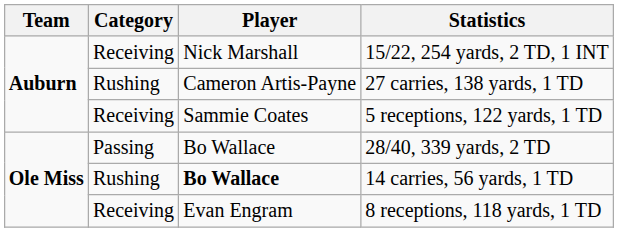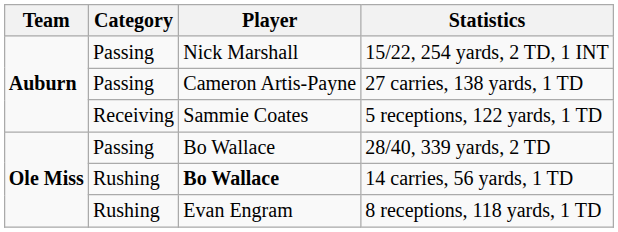15/22, 254 yards, 2 TD, 1 INT | Category: Receiving -> Passing
27 carries, 138 yards, 1 TD | Category: Rushing -> Passing
8 receptions, 118 yards, 1 TD | Category: Receiving -> Rushing
